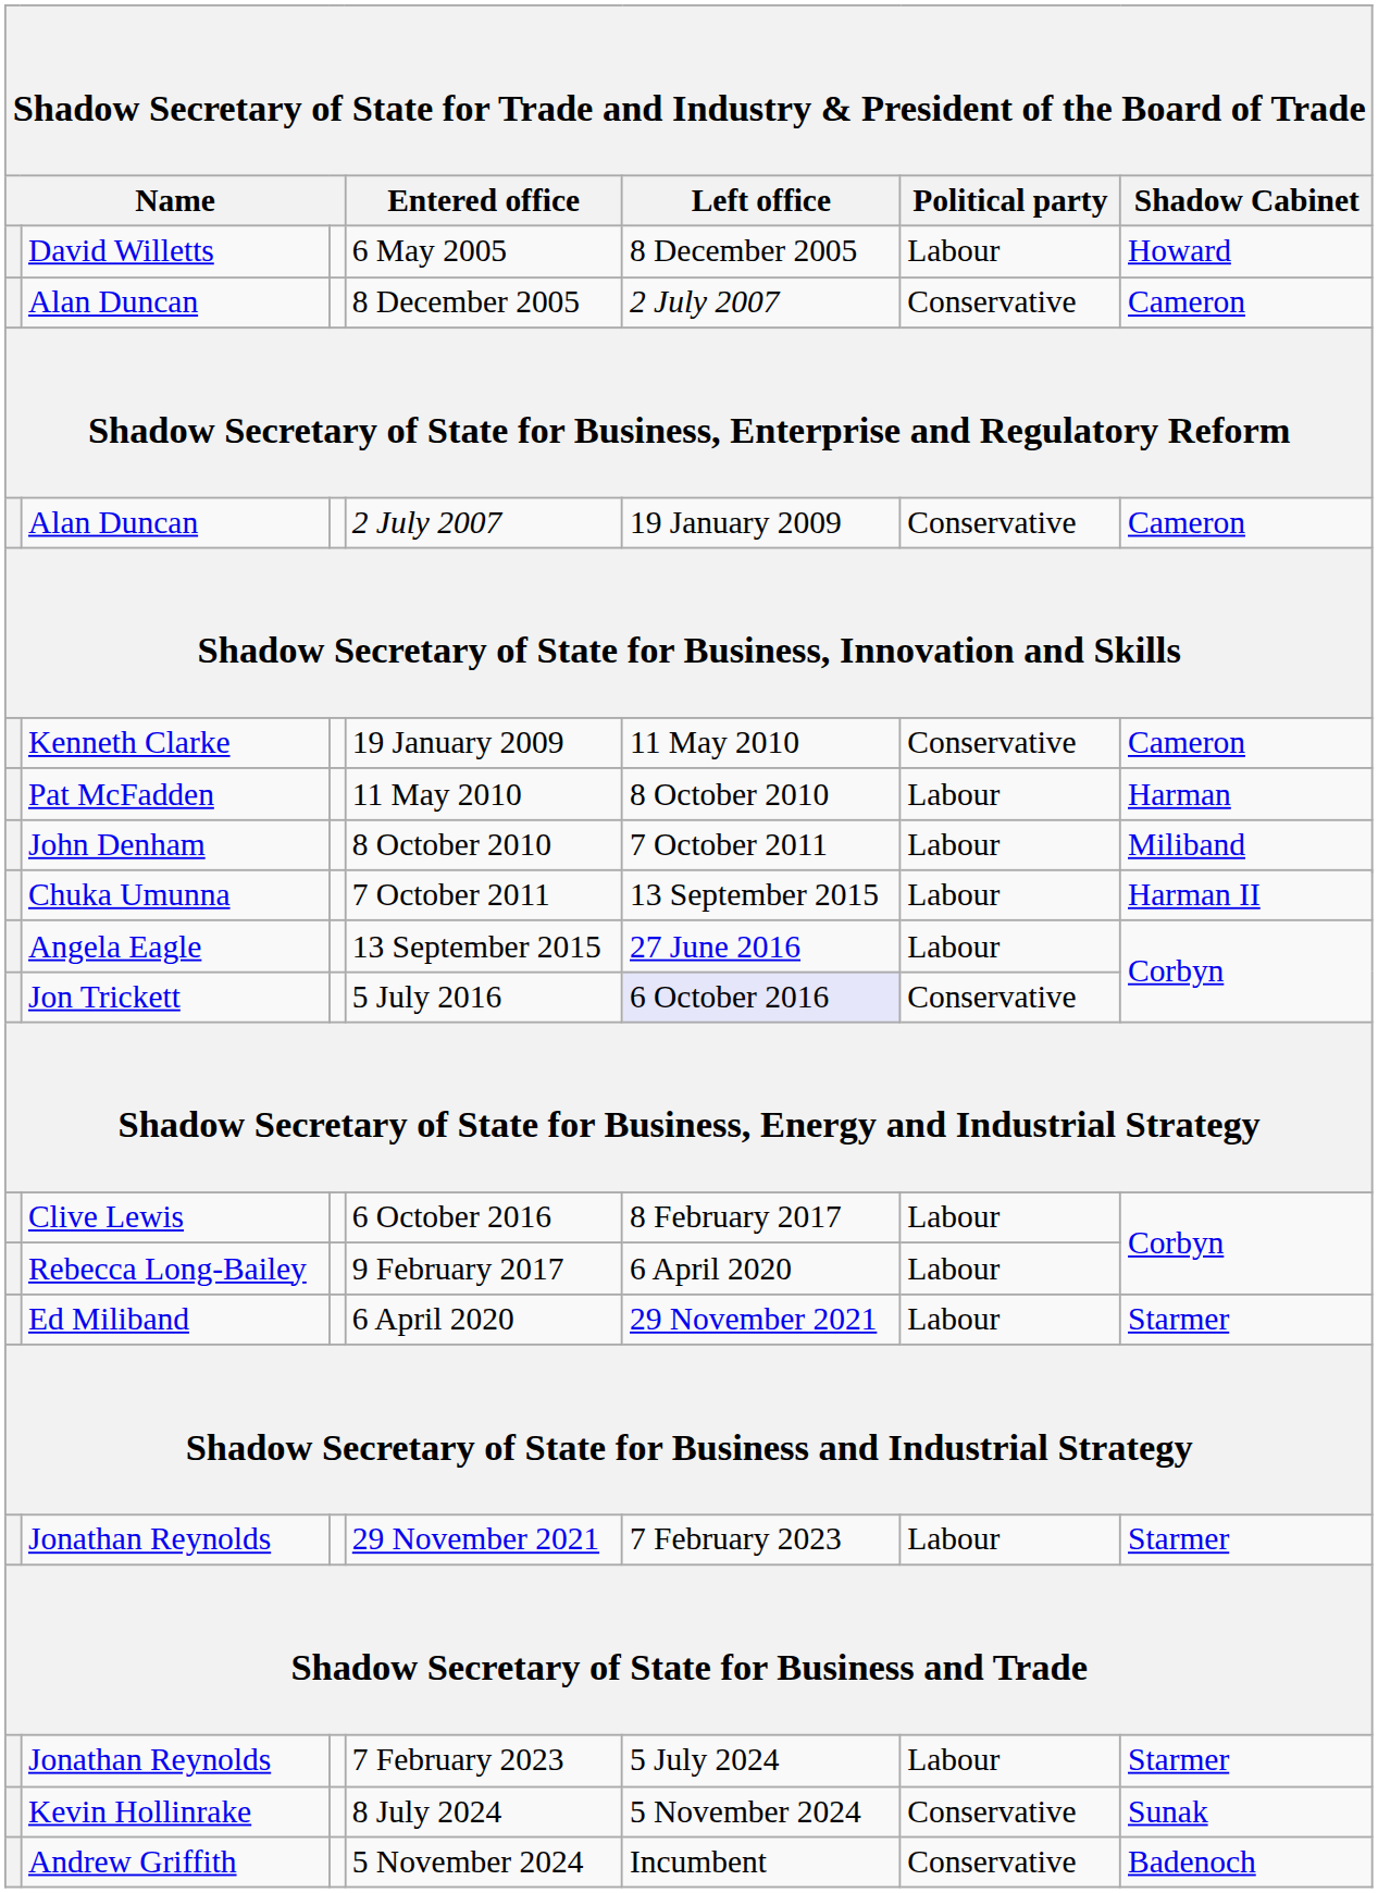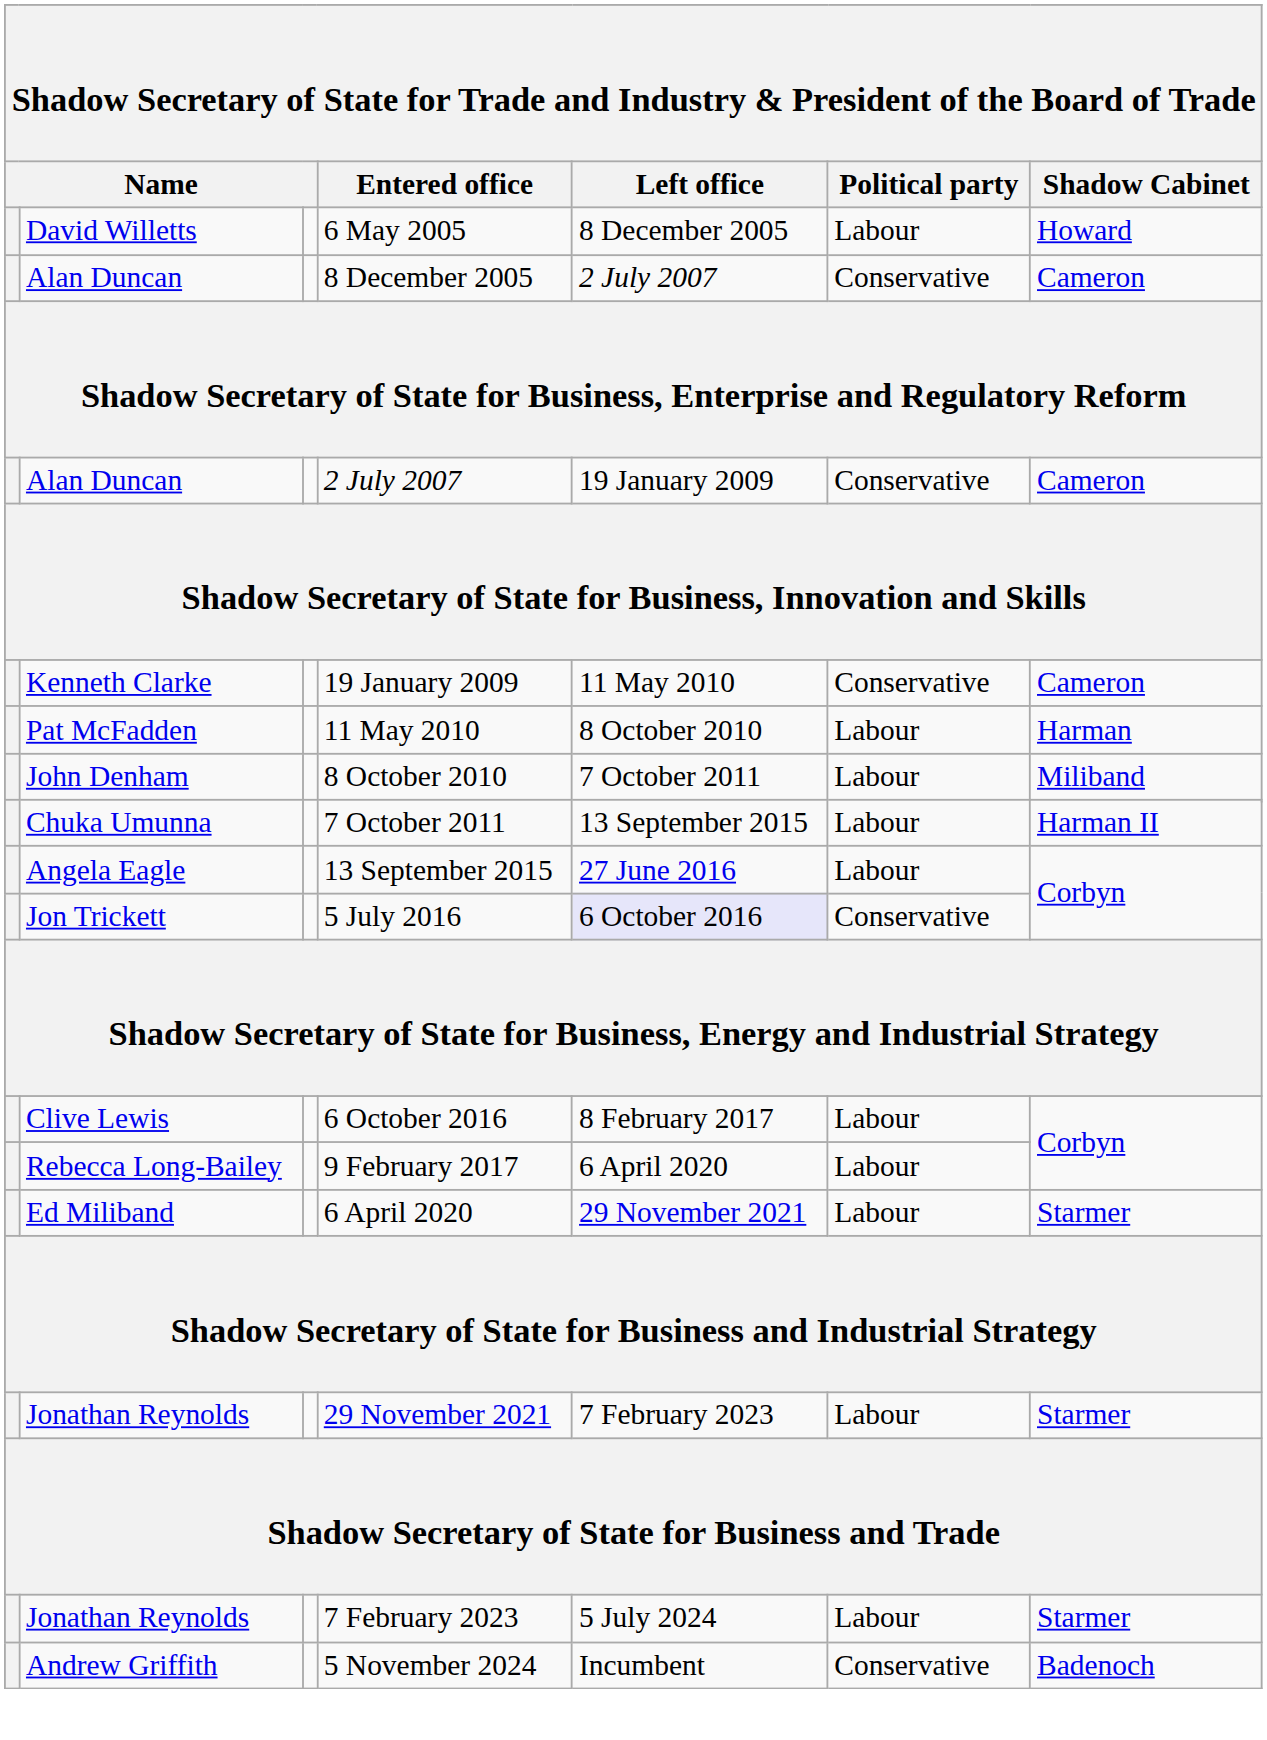- row: Kevin Hollinrake | 8 July 2024 | 5 November 2024 | Conservative | Sunak
